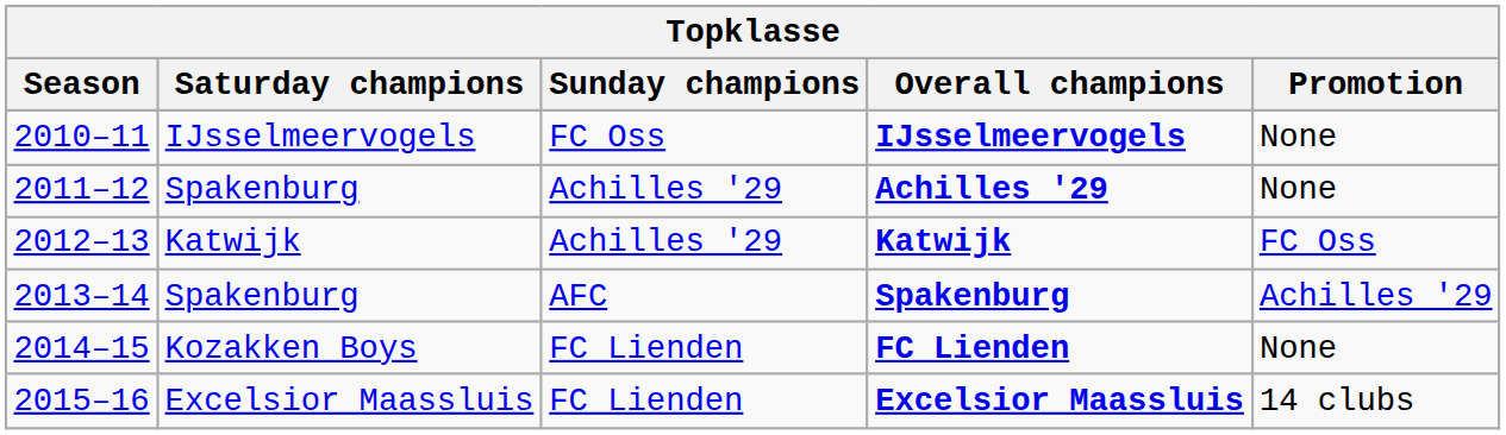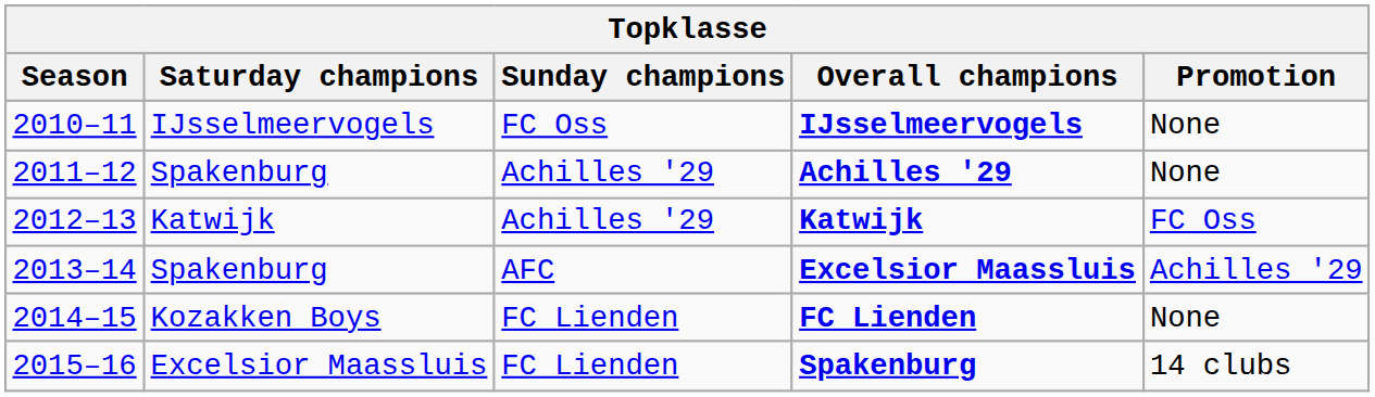row 6 | Overall champions: Spakenburg -> Excelsior Maassluis
row 8 | Overall champions: Excelsior Maassluis -> Spakenburg
